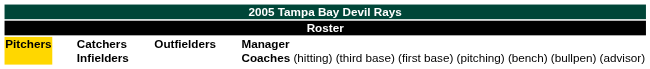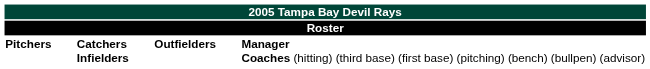Pitchers | column 1: gold background -> no background
